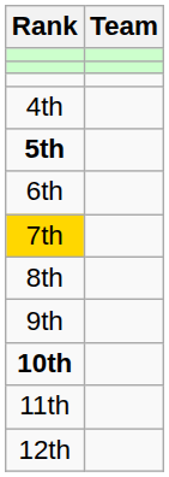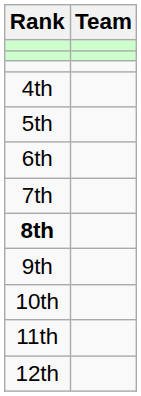row 6 | Rank: bold -> normal
row 8 | Rank: gold background -> no background
row 9 | Rank: normal -> bold
row 11 | Rank: bold -> normal
